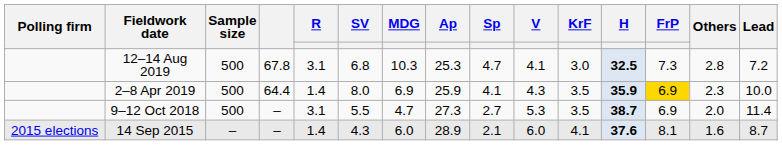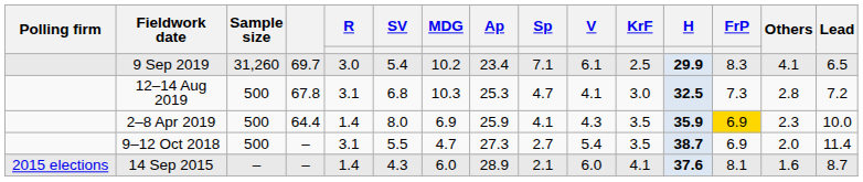+ row: 9 Sep 2019 | 31,260 | 69.7 | 3.0 | 5.4 | 10.2 | 23.4 | 7.1 | 6.1 | 2.5 | 29.9 | 8.3 | 4.1 | 6.5
9–12 Oct 2018 | V: 5.3 -> 5.4
